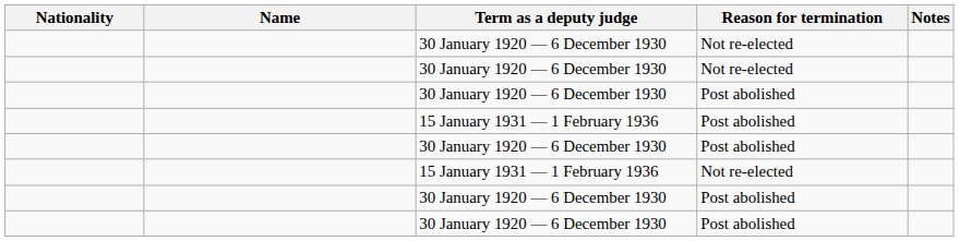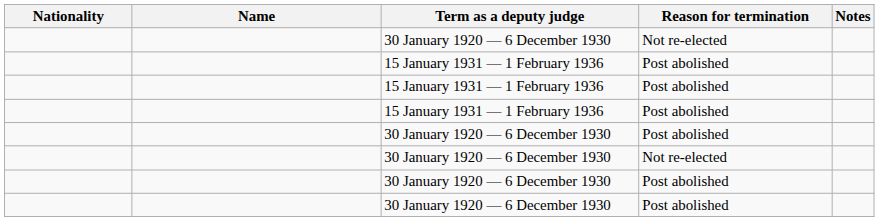row 3 | Term as a deputy judge: 30 January 1920 — 6 December 1930 -> 15 January 1931 — 1 February 1936
row 3 | Reason for termination: Not re-elected -> Post abolished
row 4 | Term as a deputy judge: 30 January 1920 — 6 December 1930 -> 15 January 1931 — 1 February 1936
row 7 | Term as a deputy judge: 15 January 1931 — 1 February 1936 -> 30 January 1920 — 6 December 1930
